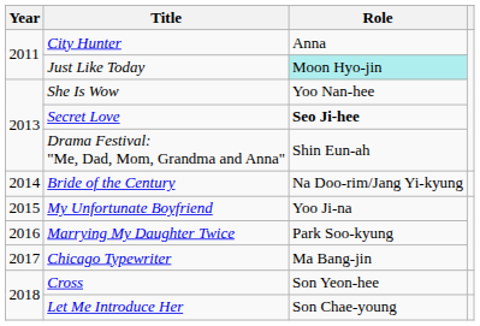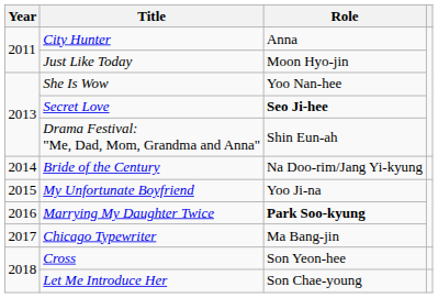Just Like Today | Role: paleturquoise background -> no background
Marrying My Daughter Twice | Role: normal -> bold
